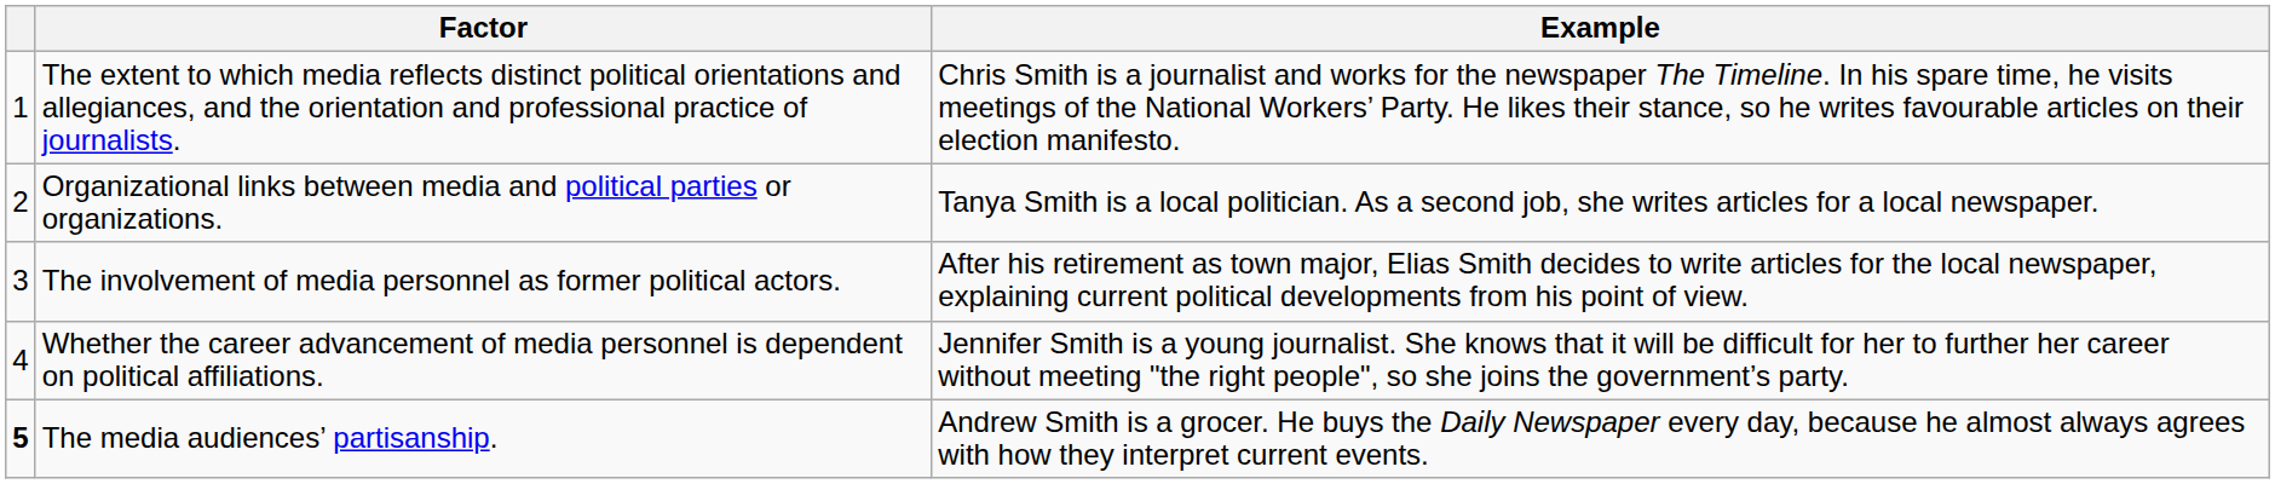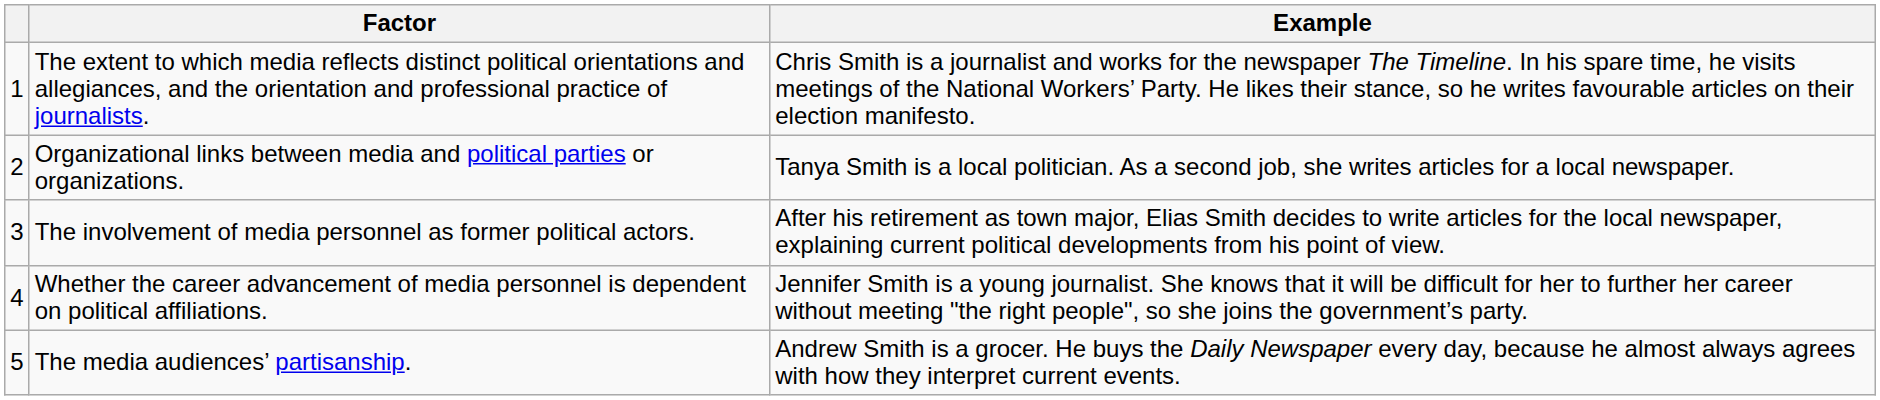The media audiences’ partisanship. | column 1: bold -> normal
